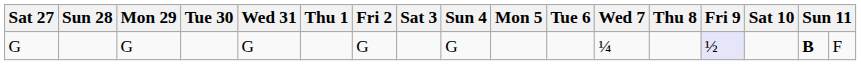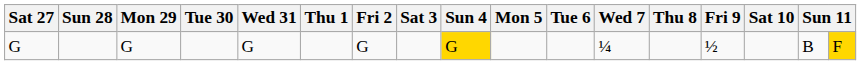row 2 | Sun 4: no background -> gold background
row 2 | Fri 9: lavender background -> no background
row 2 | column 16: bold -> normal
row 2 | column 17: no background -> gold background
